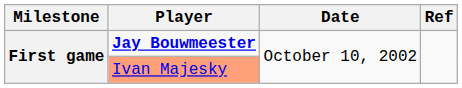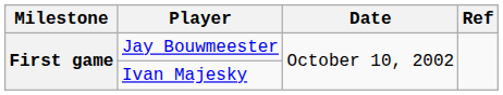Jay Bouwmeester | Player: bold -> normal
Ivan Majesky | Player: lightsalmon background -> no background
